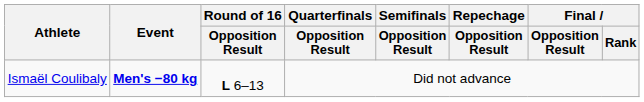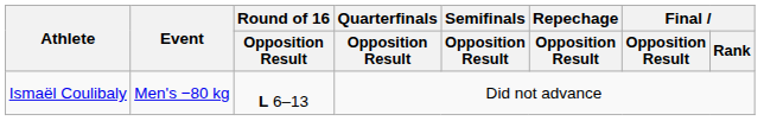Ismaël Coulibaly | Event: bold -> normal
